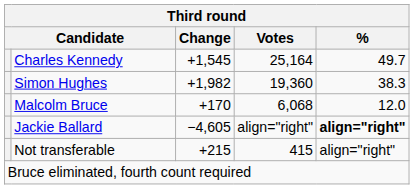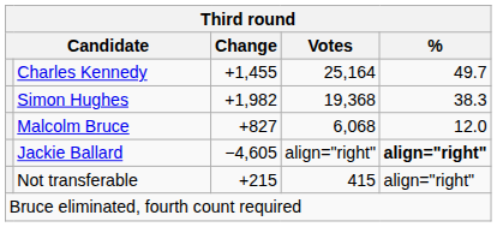Charles Kennedy | Change: +1,545 -> +1,455
Simon Hughes | Votes: 19,360 -> 19,368
Malcolm Bruce | Change: +170 -> +827
